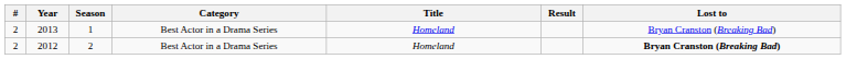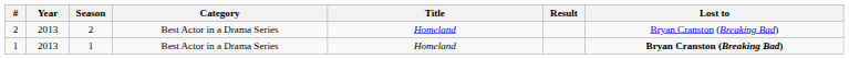row 2 | Season: 1 -> 2
row 3 | #: 2 -> 1
row 3 | Year: 2012 -> 2013
row 3 | Season: 2 -> 1
